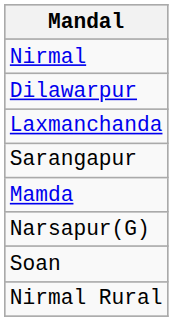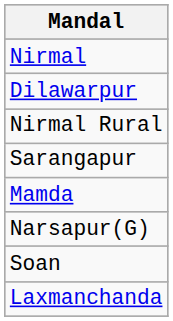row 4 | column 1: Laxmanchanda -> Nirmal Rural
row 9 | column 1: Nirmal Rural -> Laxmanchanda
